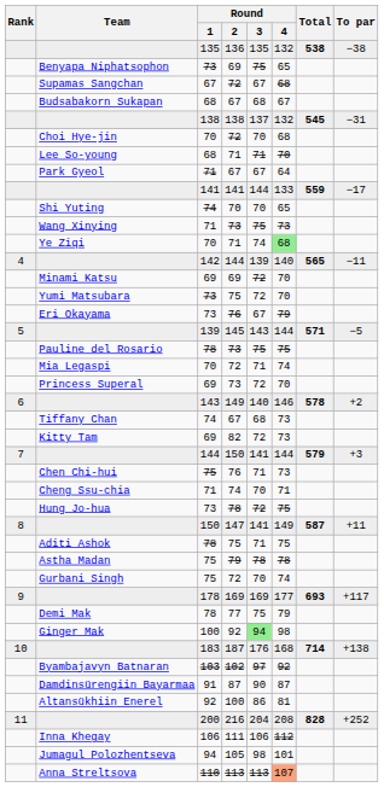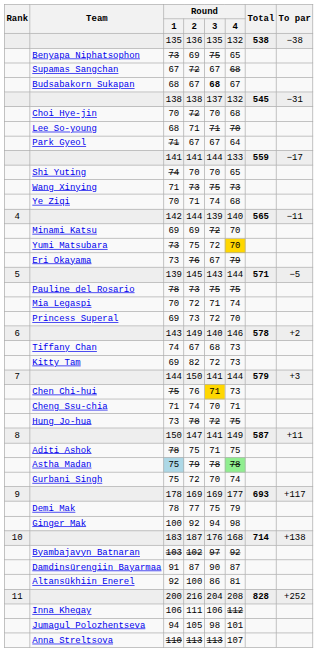Budsabakorn Sukapan | Round / 3: normal -> bold
Ye Ziqi | Round / 4: lightgreen background -> no background
Yumi Matsubara | Round / 4: no background -> gold background
Chen Chi-hui | Round / 3: no background -> gold background
Astha Madan | Round / 1: no background -> lightblue background
Astha Madan | Round / 4: no background -> lightgreen background
Ginger Mak | Round / 3: lightgreen background -> no background
Anna Streltsova | Round / 4: lightsalmon background -> no background
